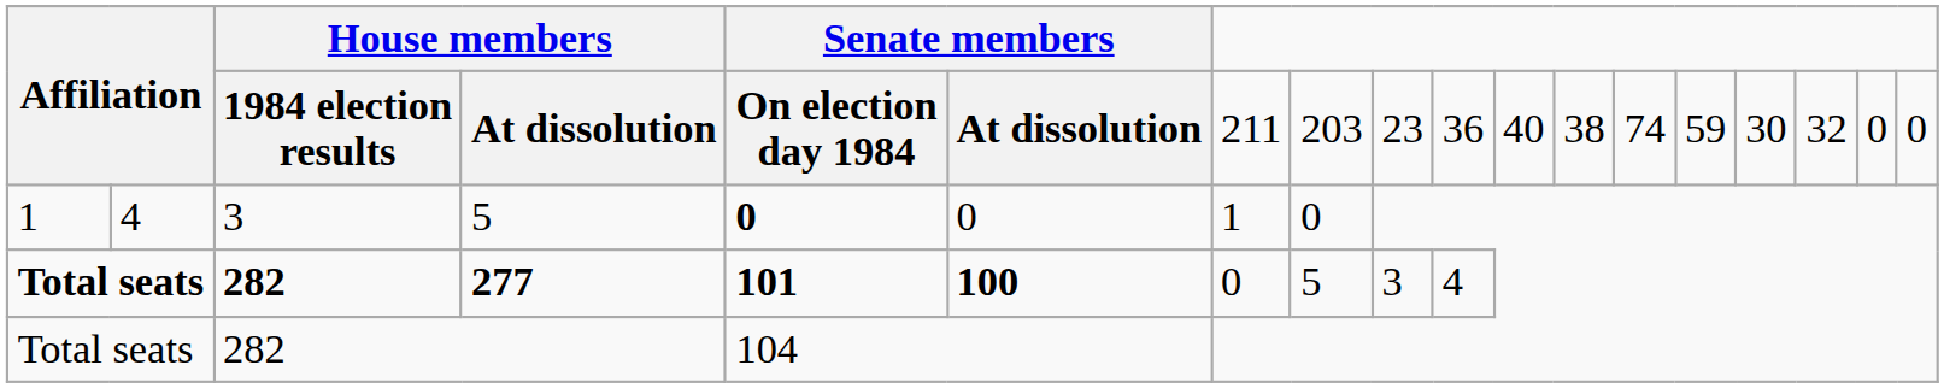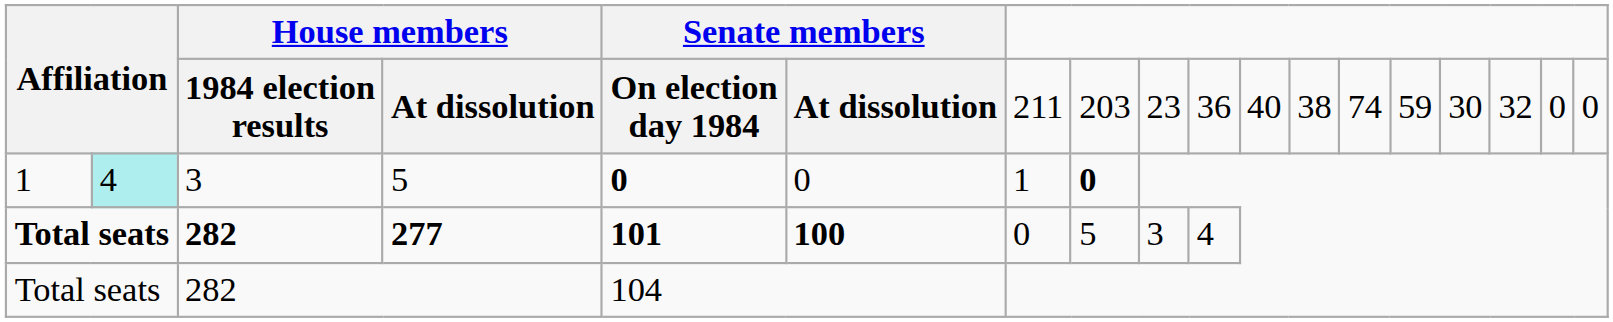row 3 | column 2: no background -> paleturquoise background
row 3 | column 8: normal -> bold
